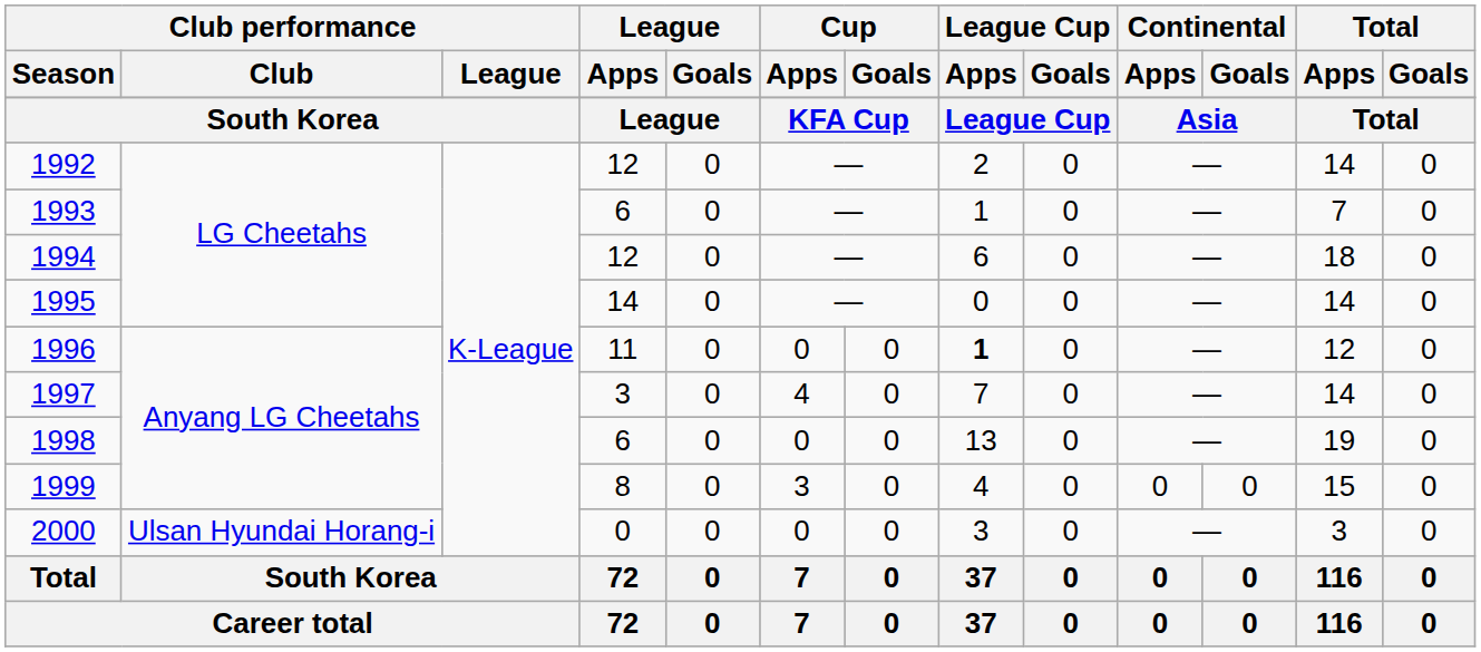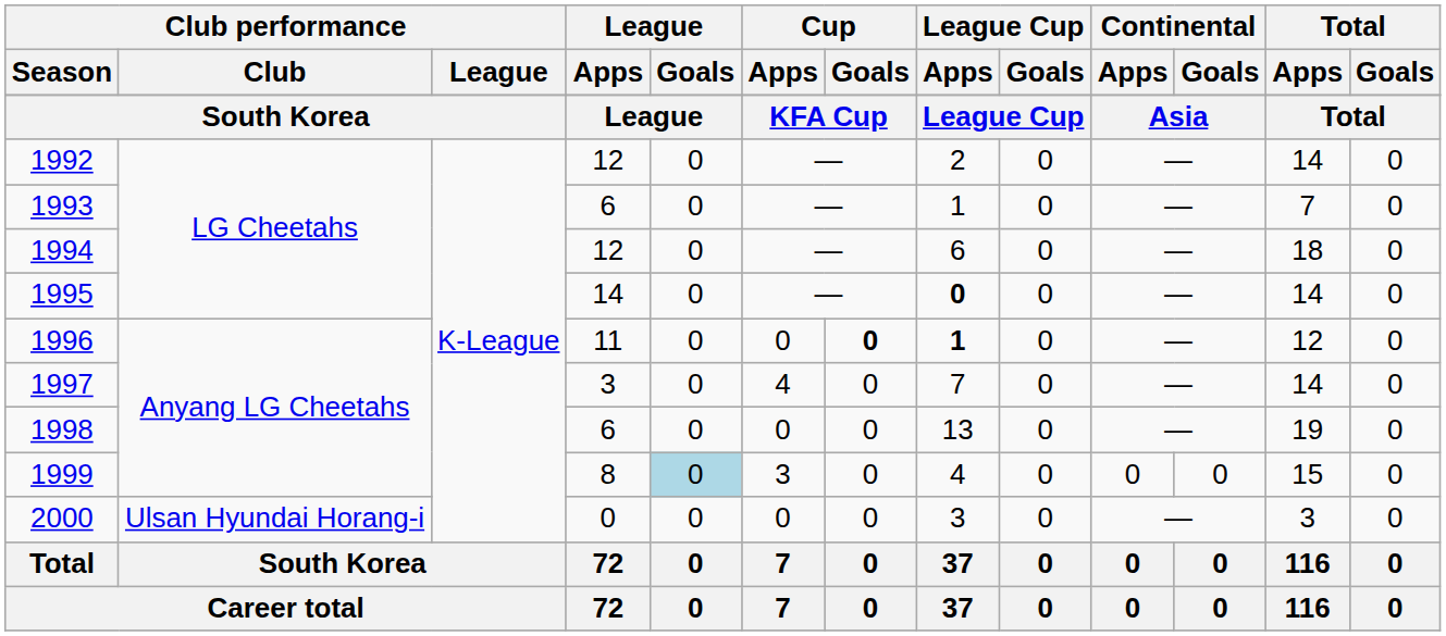1995 | League Cup / Apps: normal -> bold
1996 | Cup / Goals: normal -> bold
1999 | League / Goals: no background -> lightblue background
